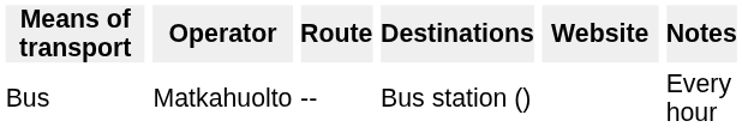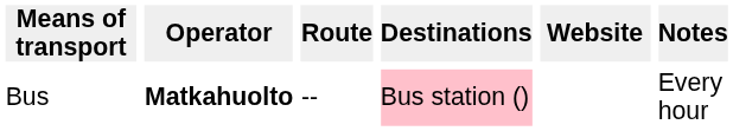Bus | Operator: normal -> bold
Bus | Destinations: no background -> pink background
